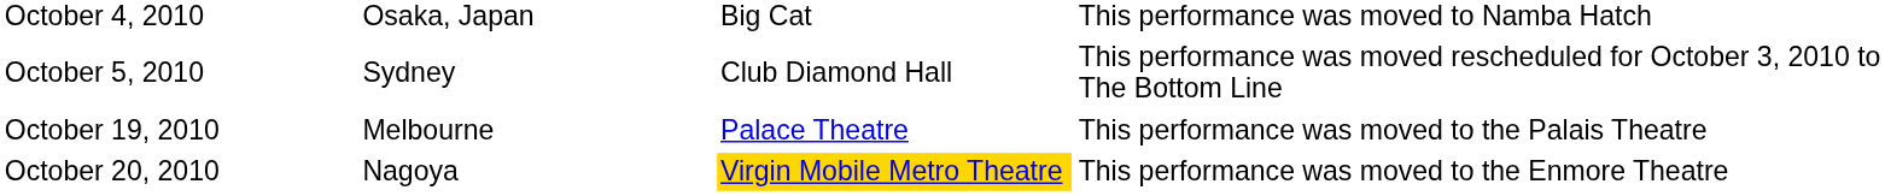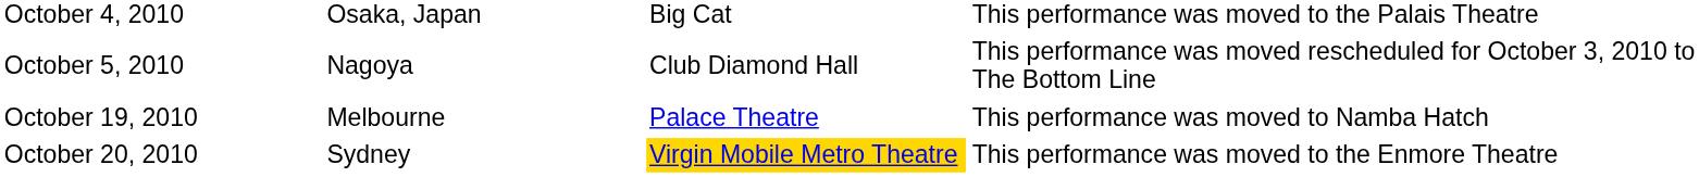October 4, 2010 | column 4: This performance was moved to Namba Hatch -> This performance was moved to the Palais Theatre
October 5, 2010 | column 2: Sydney -> Nagoya
October 19, 2010 | column 4: This performance was moved to the Palais Theatre -> This performance was moved to Namba Hatch
October 20, 2010 | column 2: Nagoya -> Sydney
